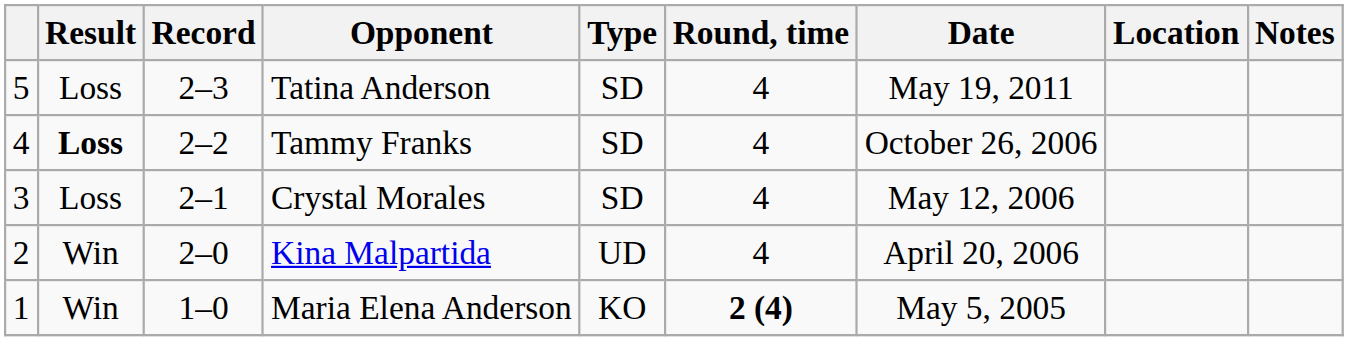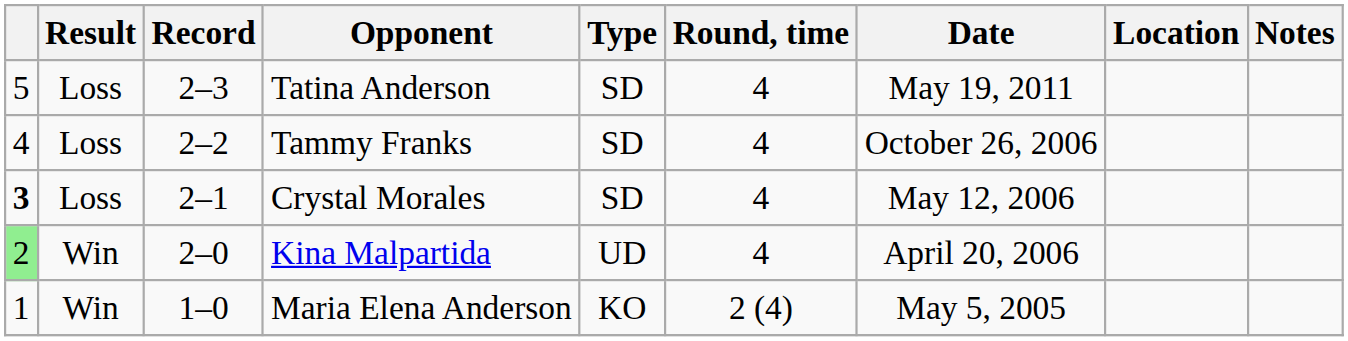Tammy Franks | Result: bold -> normal
Crystal Morales | column 1: normal -> bold
Kina Malpartida | column 1: no background -> lightgreen background
Maria Elena Anderson | Round, time: bold -> normal
